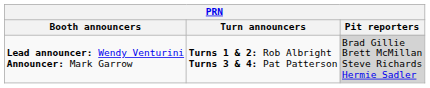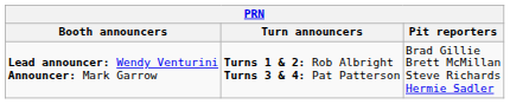Lead announcer: Wendy Venturini Announcer: Mark Garrow | Pit reporters: lightgrey background -> no background
